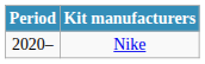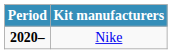Nike | Period: normal -> bold
